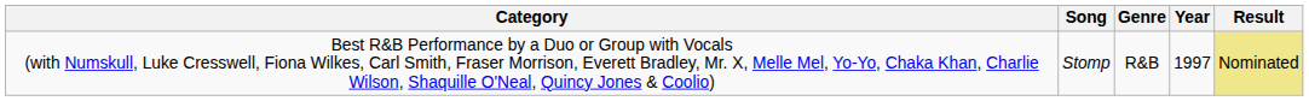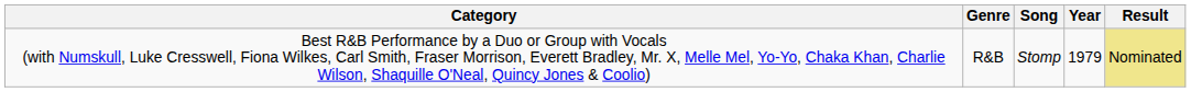columns swapped: Genre <-> Song
row 2 | Year: 1997 -> 1979
